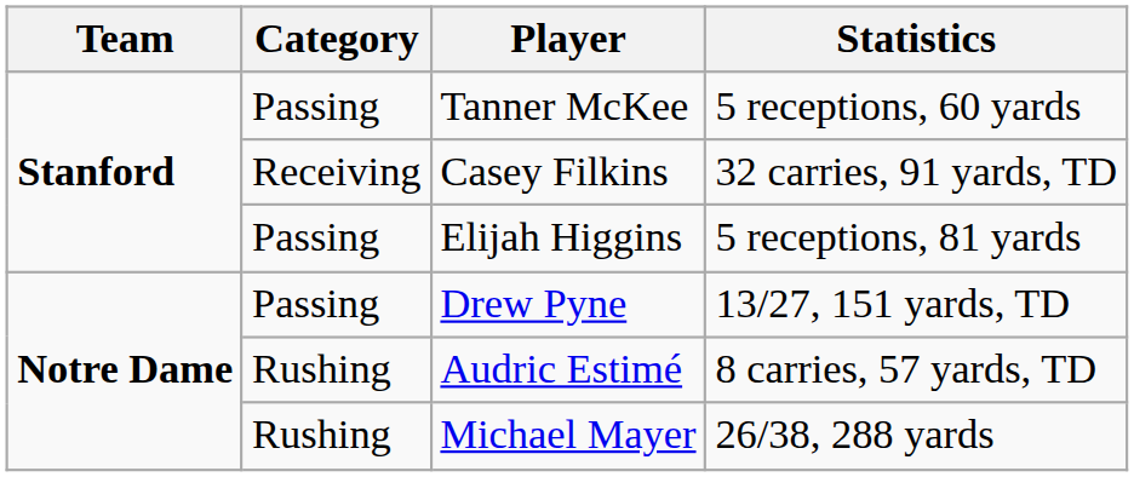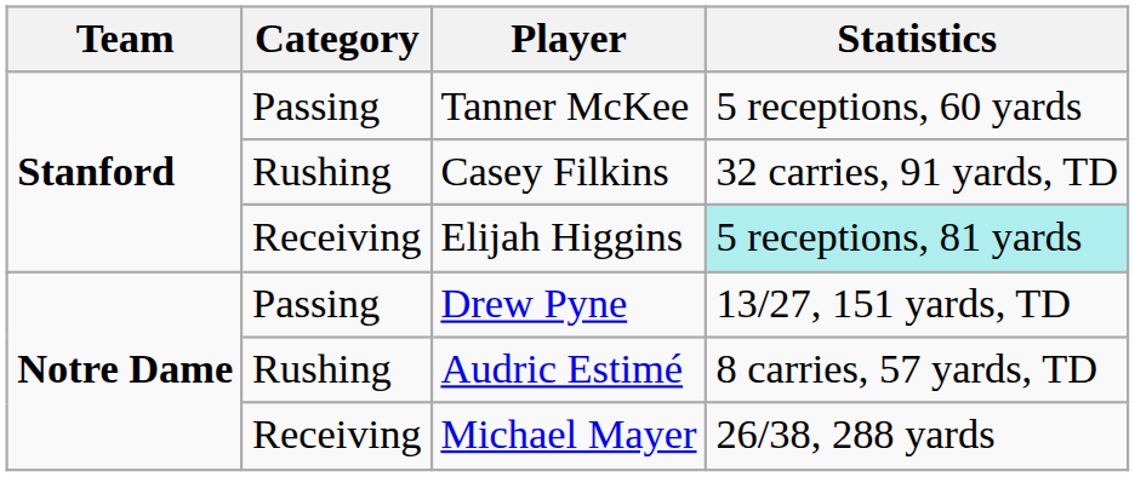Casey Filkins | Category: Receiving -> Rushing
Elijah Higgins | Category: Passing -> Receiving
Elijah Higgins | Statistics: no background -> paleturquoise background
Michael Mayer | Category: Rushing -> Receiving
